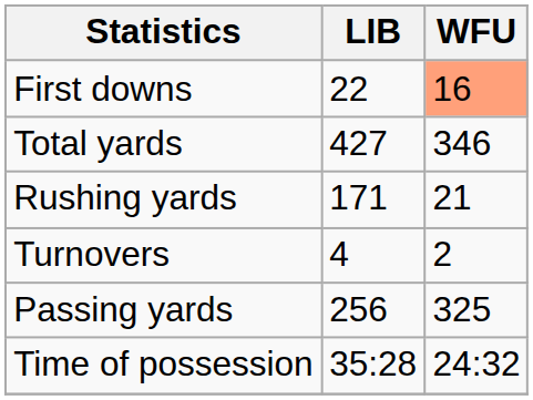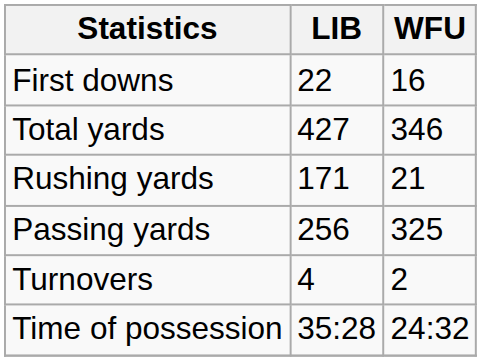First downs | WFU: lightsalmon background -> no background
rows swapped: Passing yards <-> Turnovers
